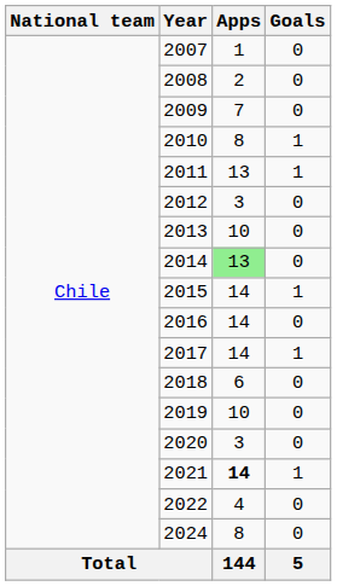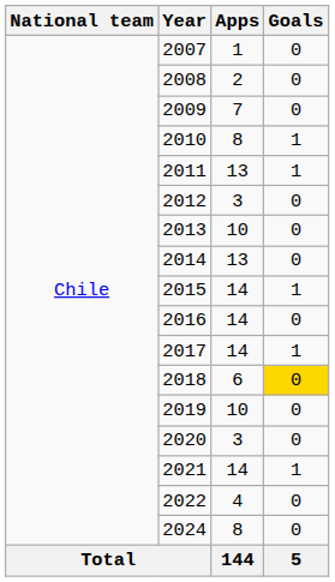2014 | Apps: lightgreen background -> no background
2018 | Goals: no background -> gold background
2021 | Apps: bold -> normal
